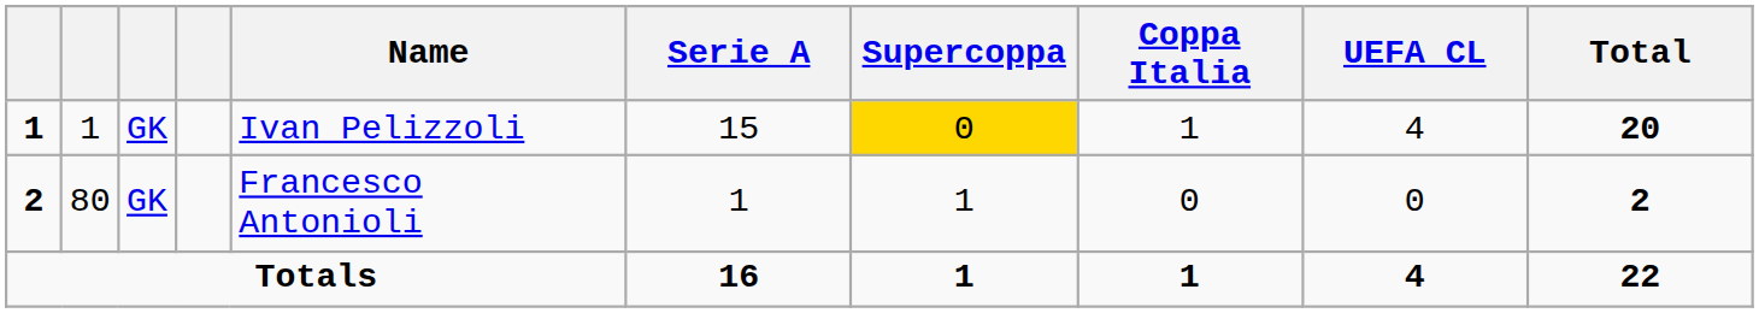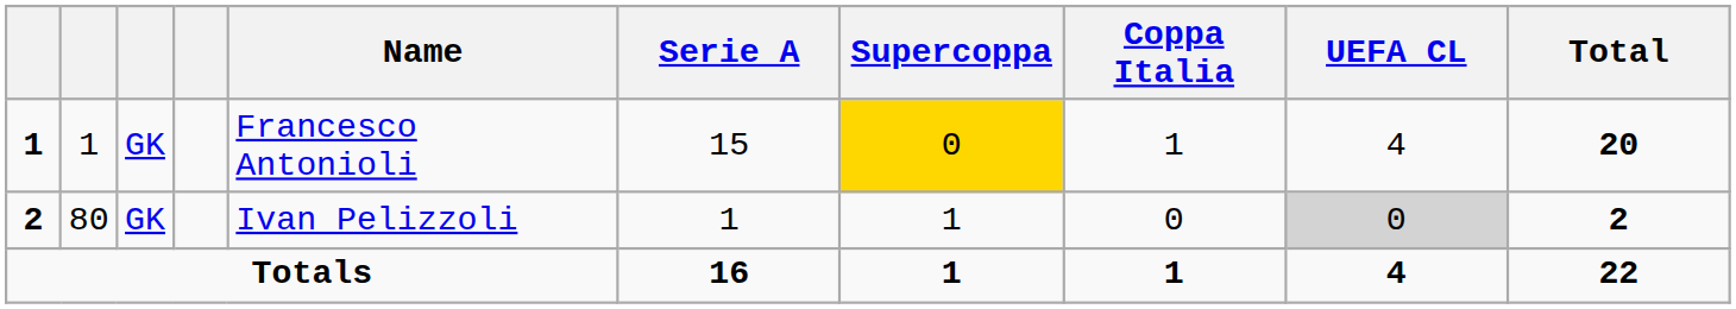row 2 | Name: Ivan Pelizzoli -> Francesco Antonioli
row 3 | Name: Francesco Antonioli -> Ivan Pelizzoli
row 3 | UEFA CL: no background -> lightgrey background
